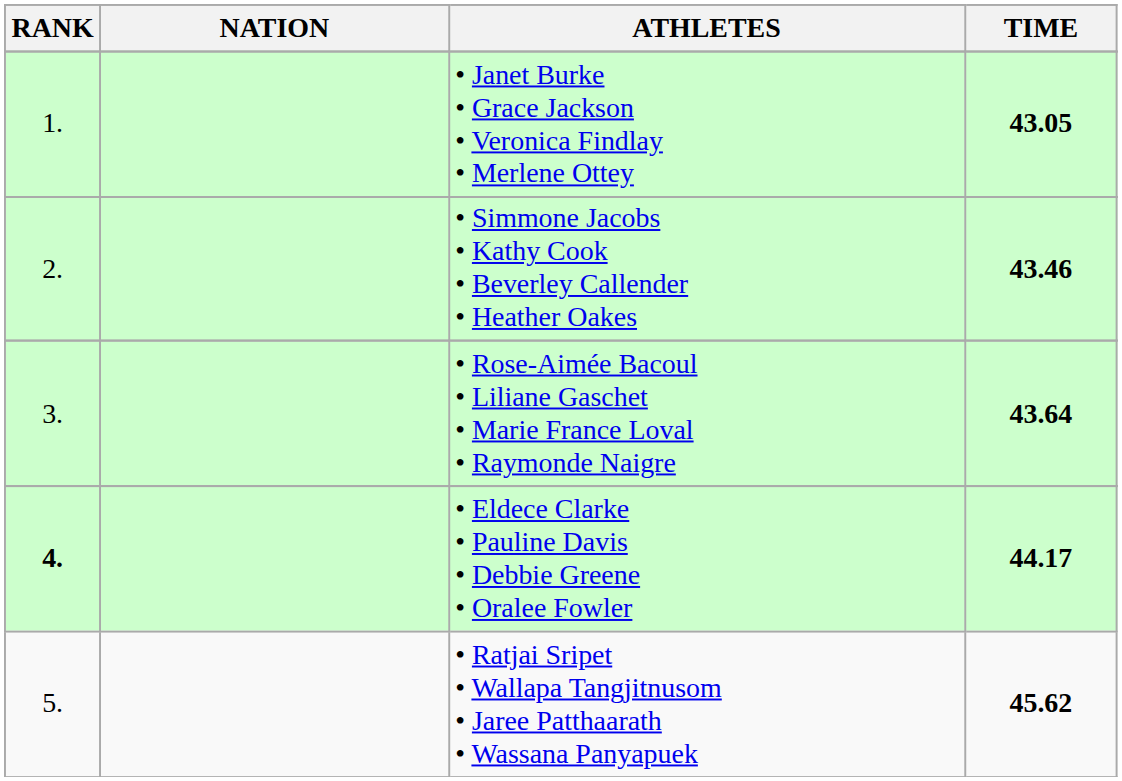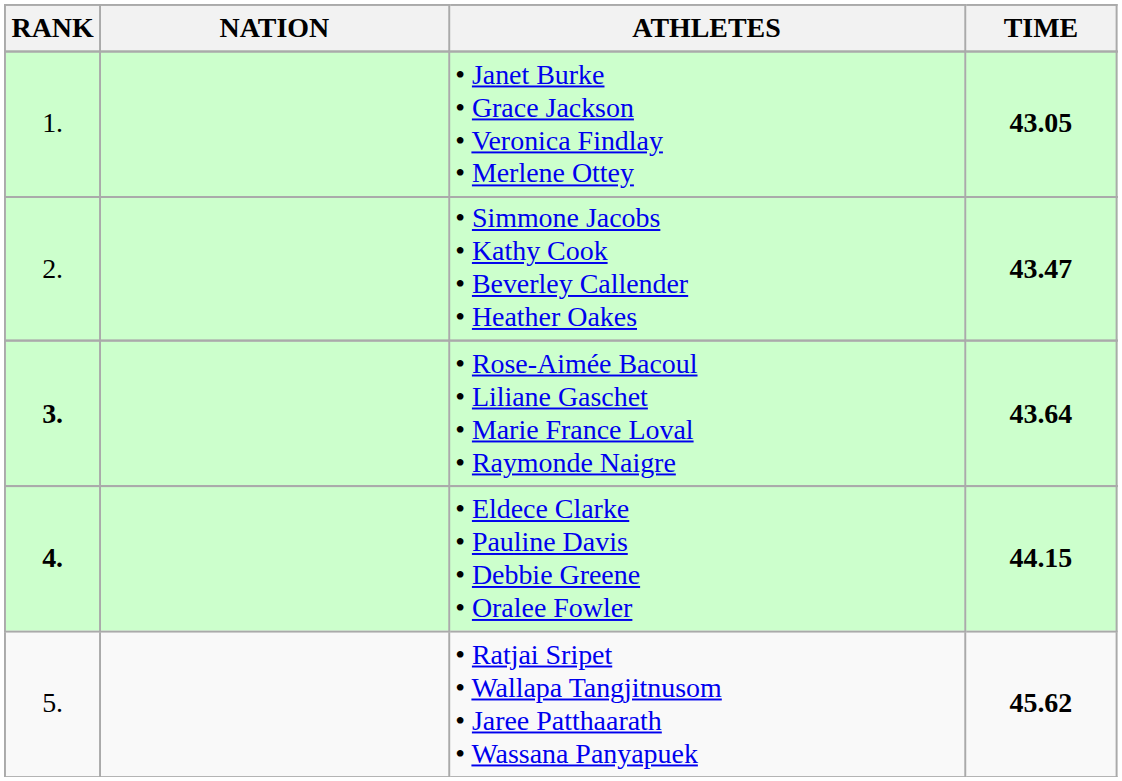row 3 | TIME: 43.46 -> 43.47
row 4 | RANK: normal -> bold
row 5 | TIME: 44.17 -> 44.15
